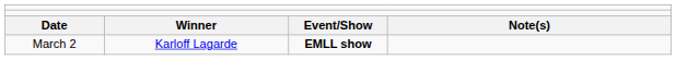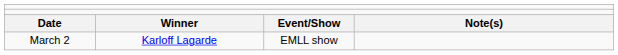March 2 | column 3: bold -> normal
